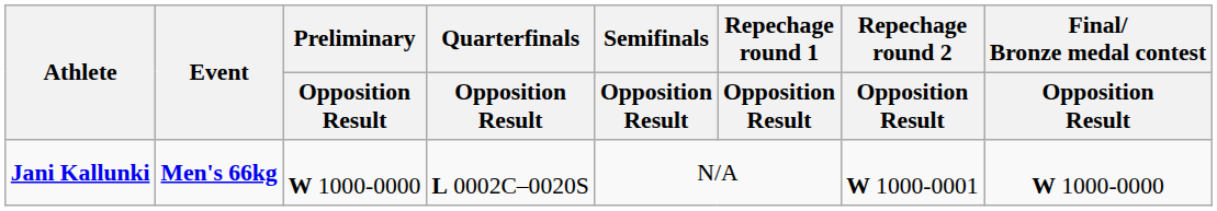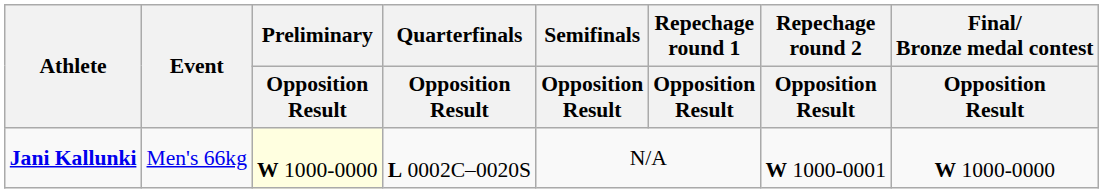Jani Kallunki | Event: bold -> normal
Jani Kallunki | Preliminary / Opposition Result: no background -> lightyellow background
